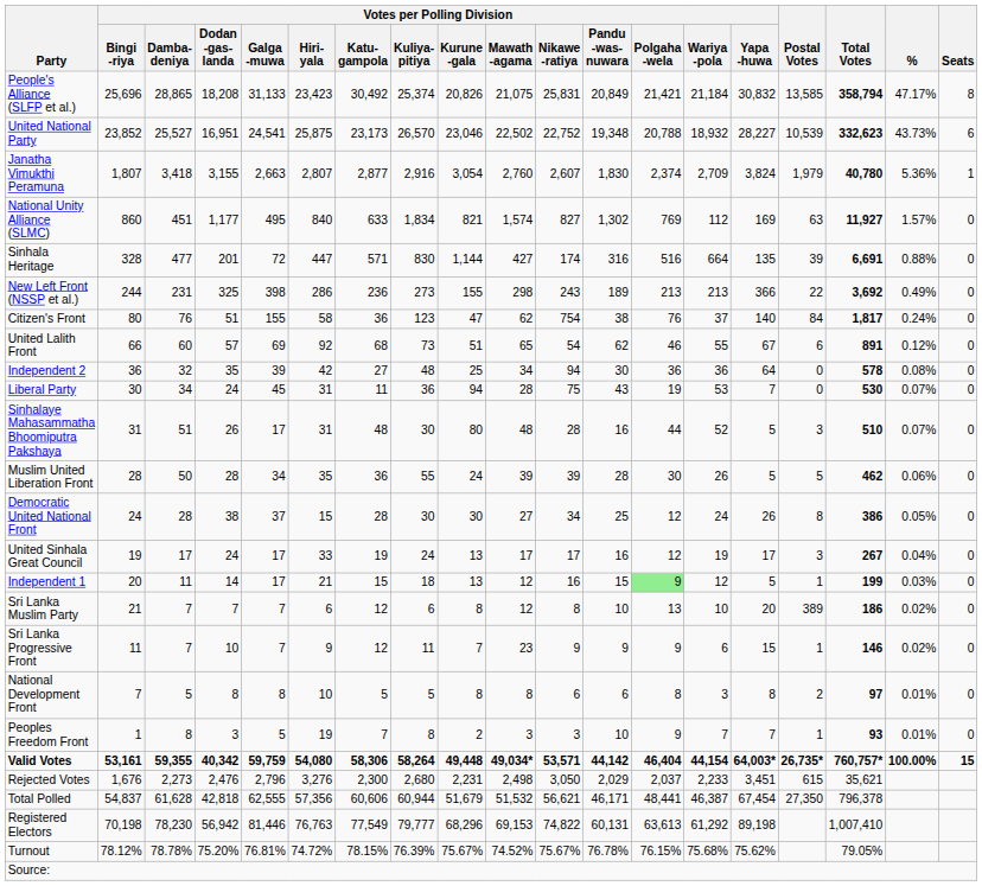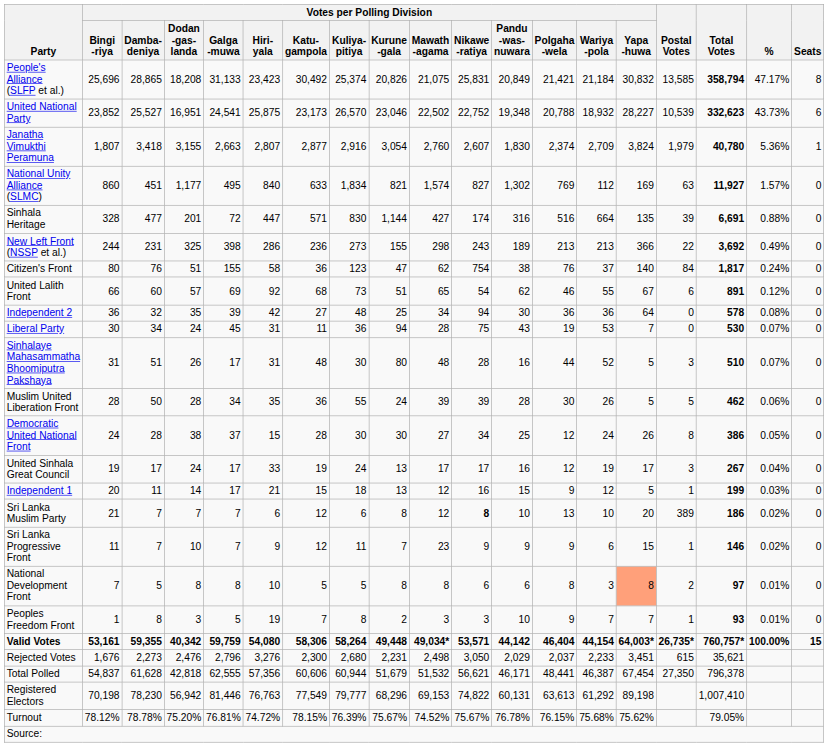Independent 1 | Votes per Polling Division / Polgaha -wela: lightgreen background -> no background
Sri Lanka Muslim Party | Votes per Polling Division / Nikawe -ratiya: normal -> bold
National Development Front | Votes per Polling Division / Yapa -huwa: no background -> lightsalmon background
